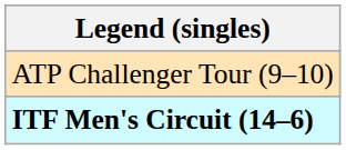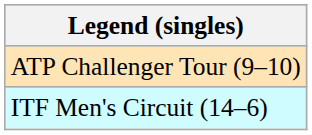row 3 | column 1: bold -> normal
